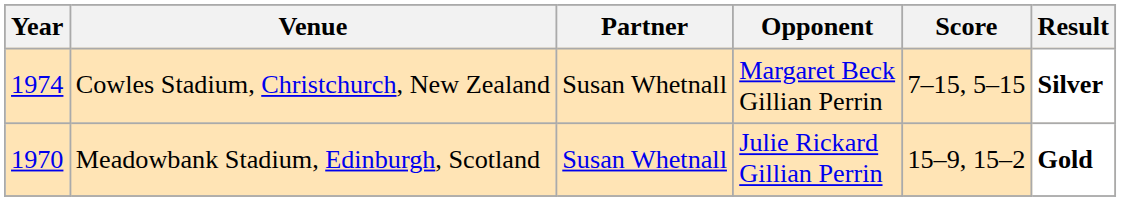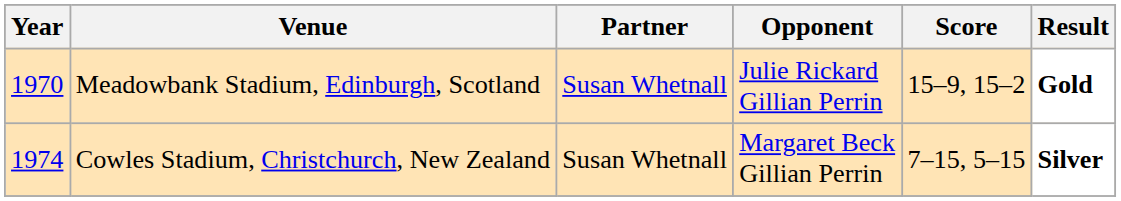rows swapped: Meadowbank Stadium, Edinburgh, Scotland <-> Cowles Stadium, Christchurch, New Zealand
